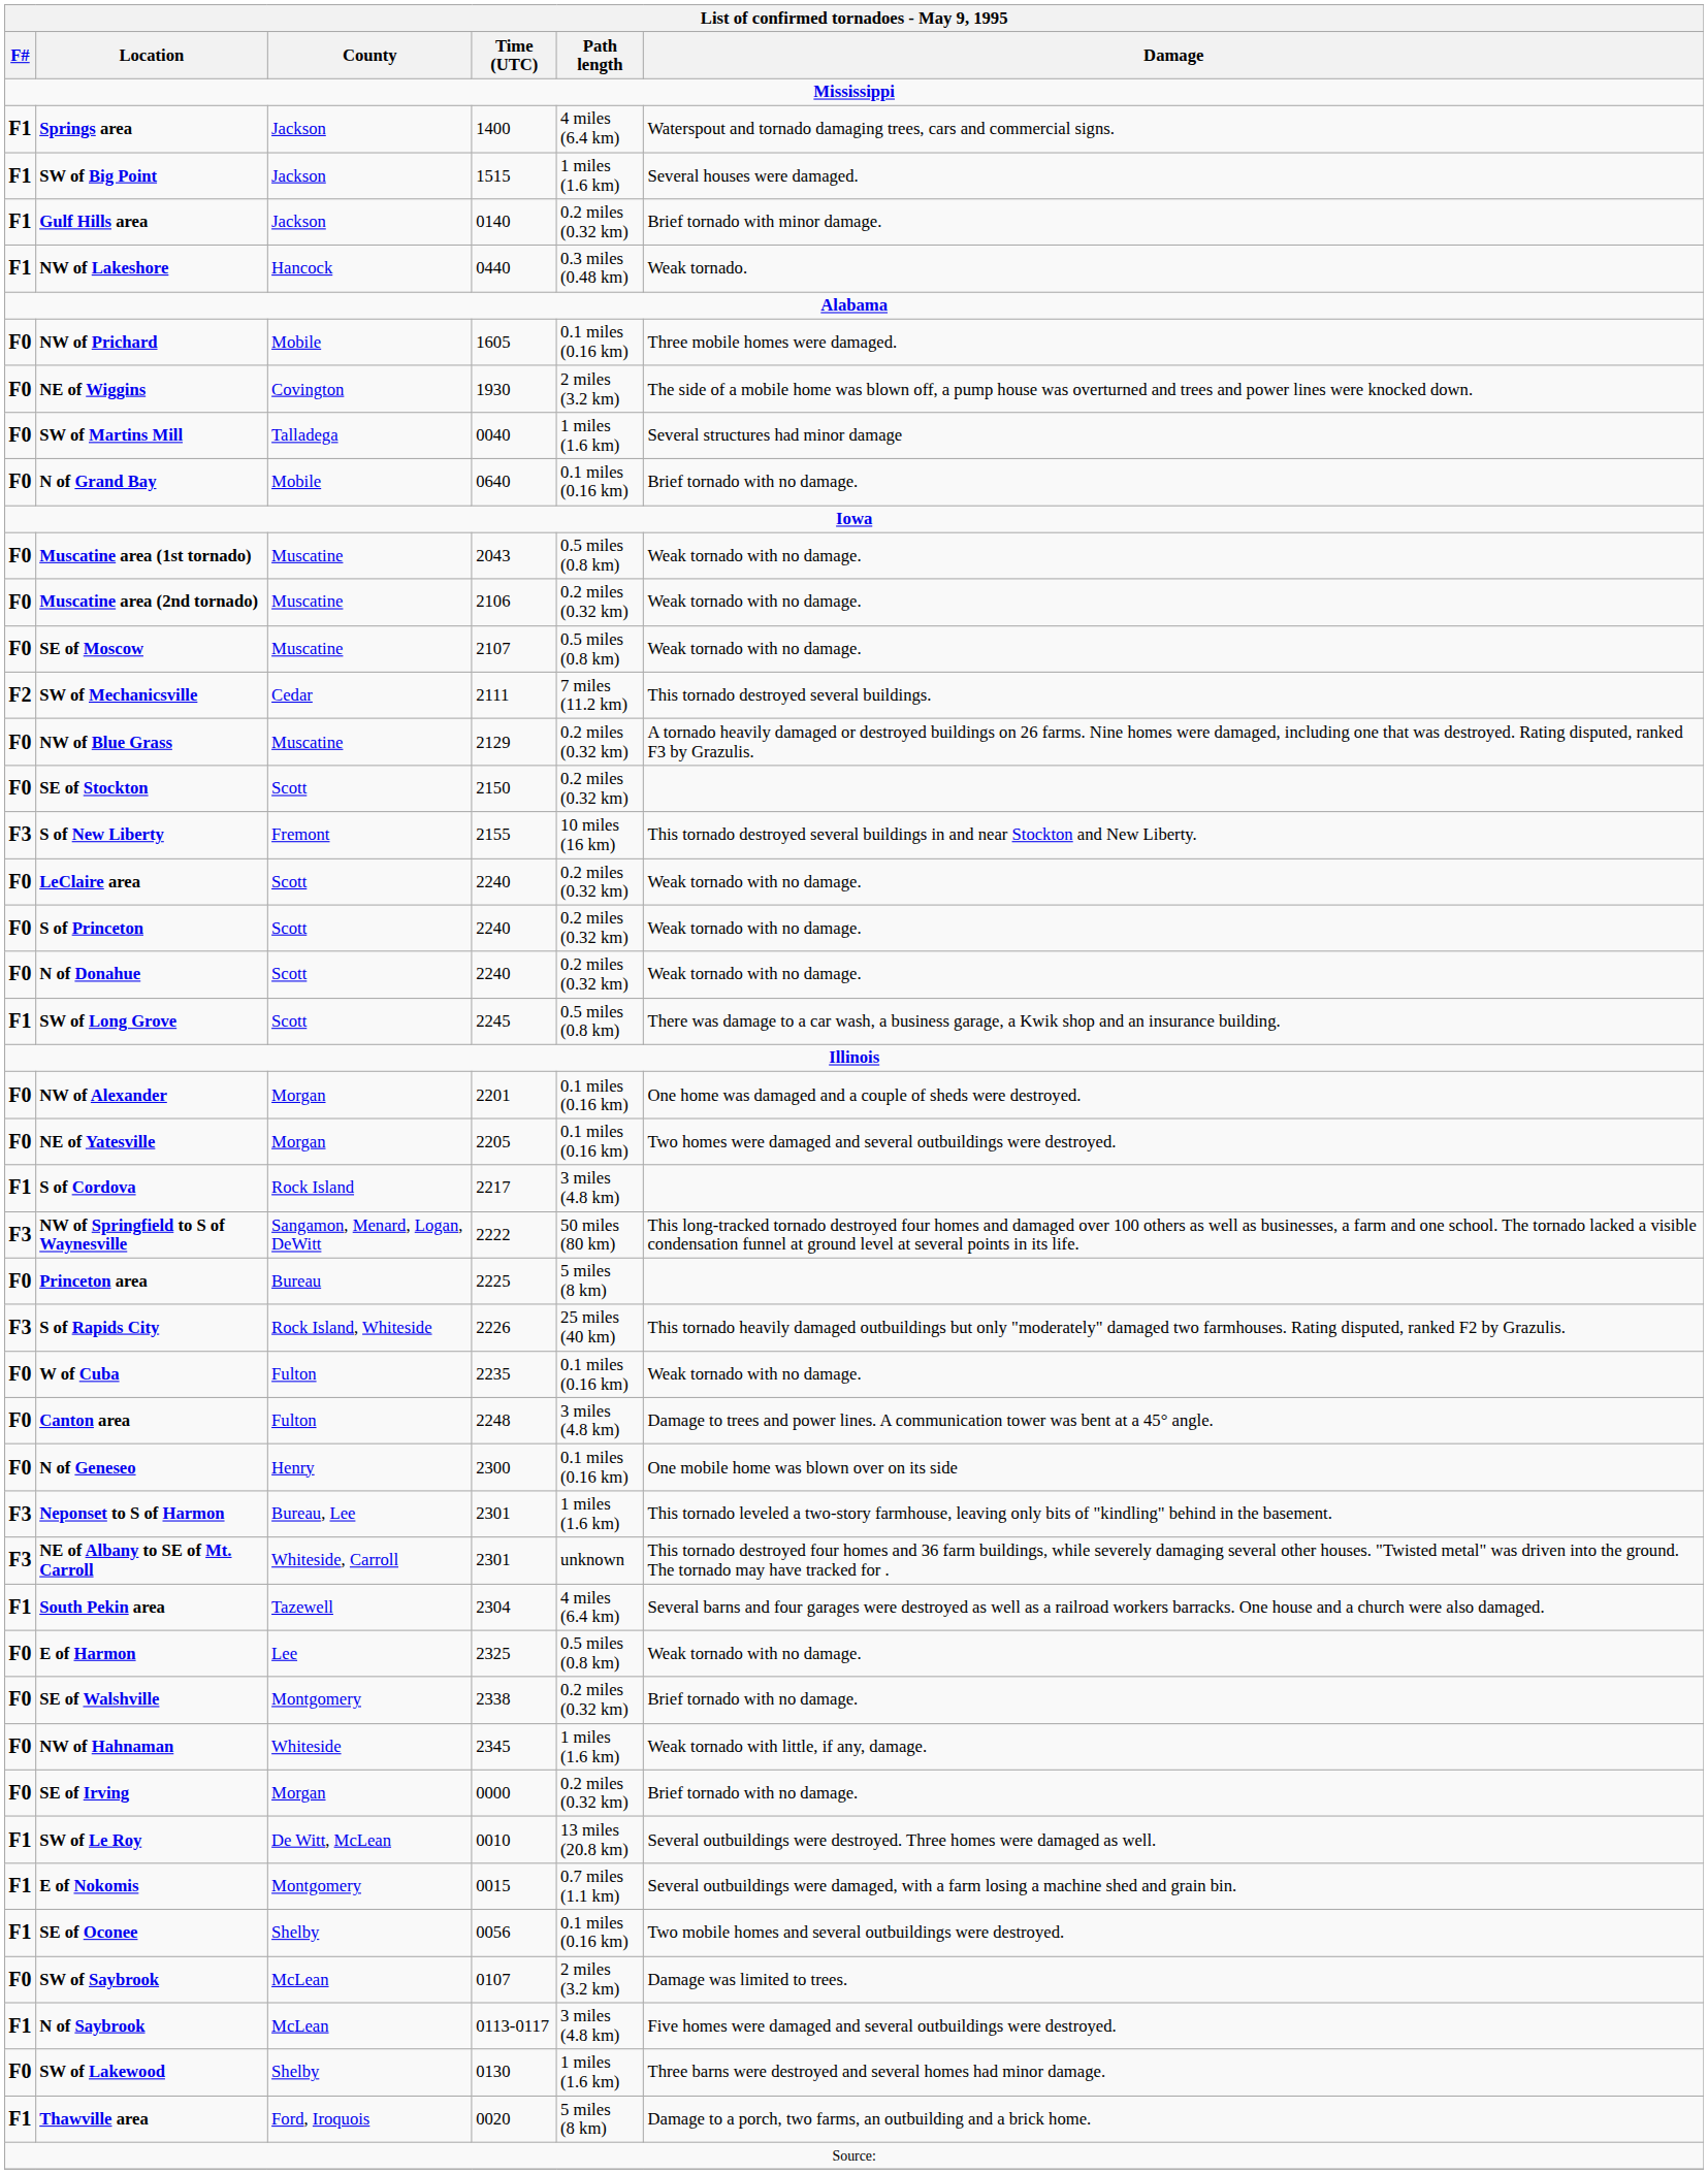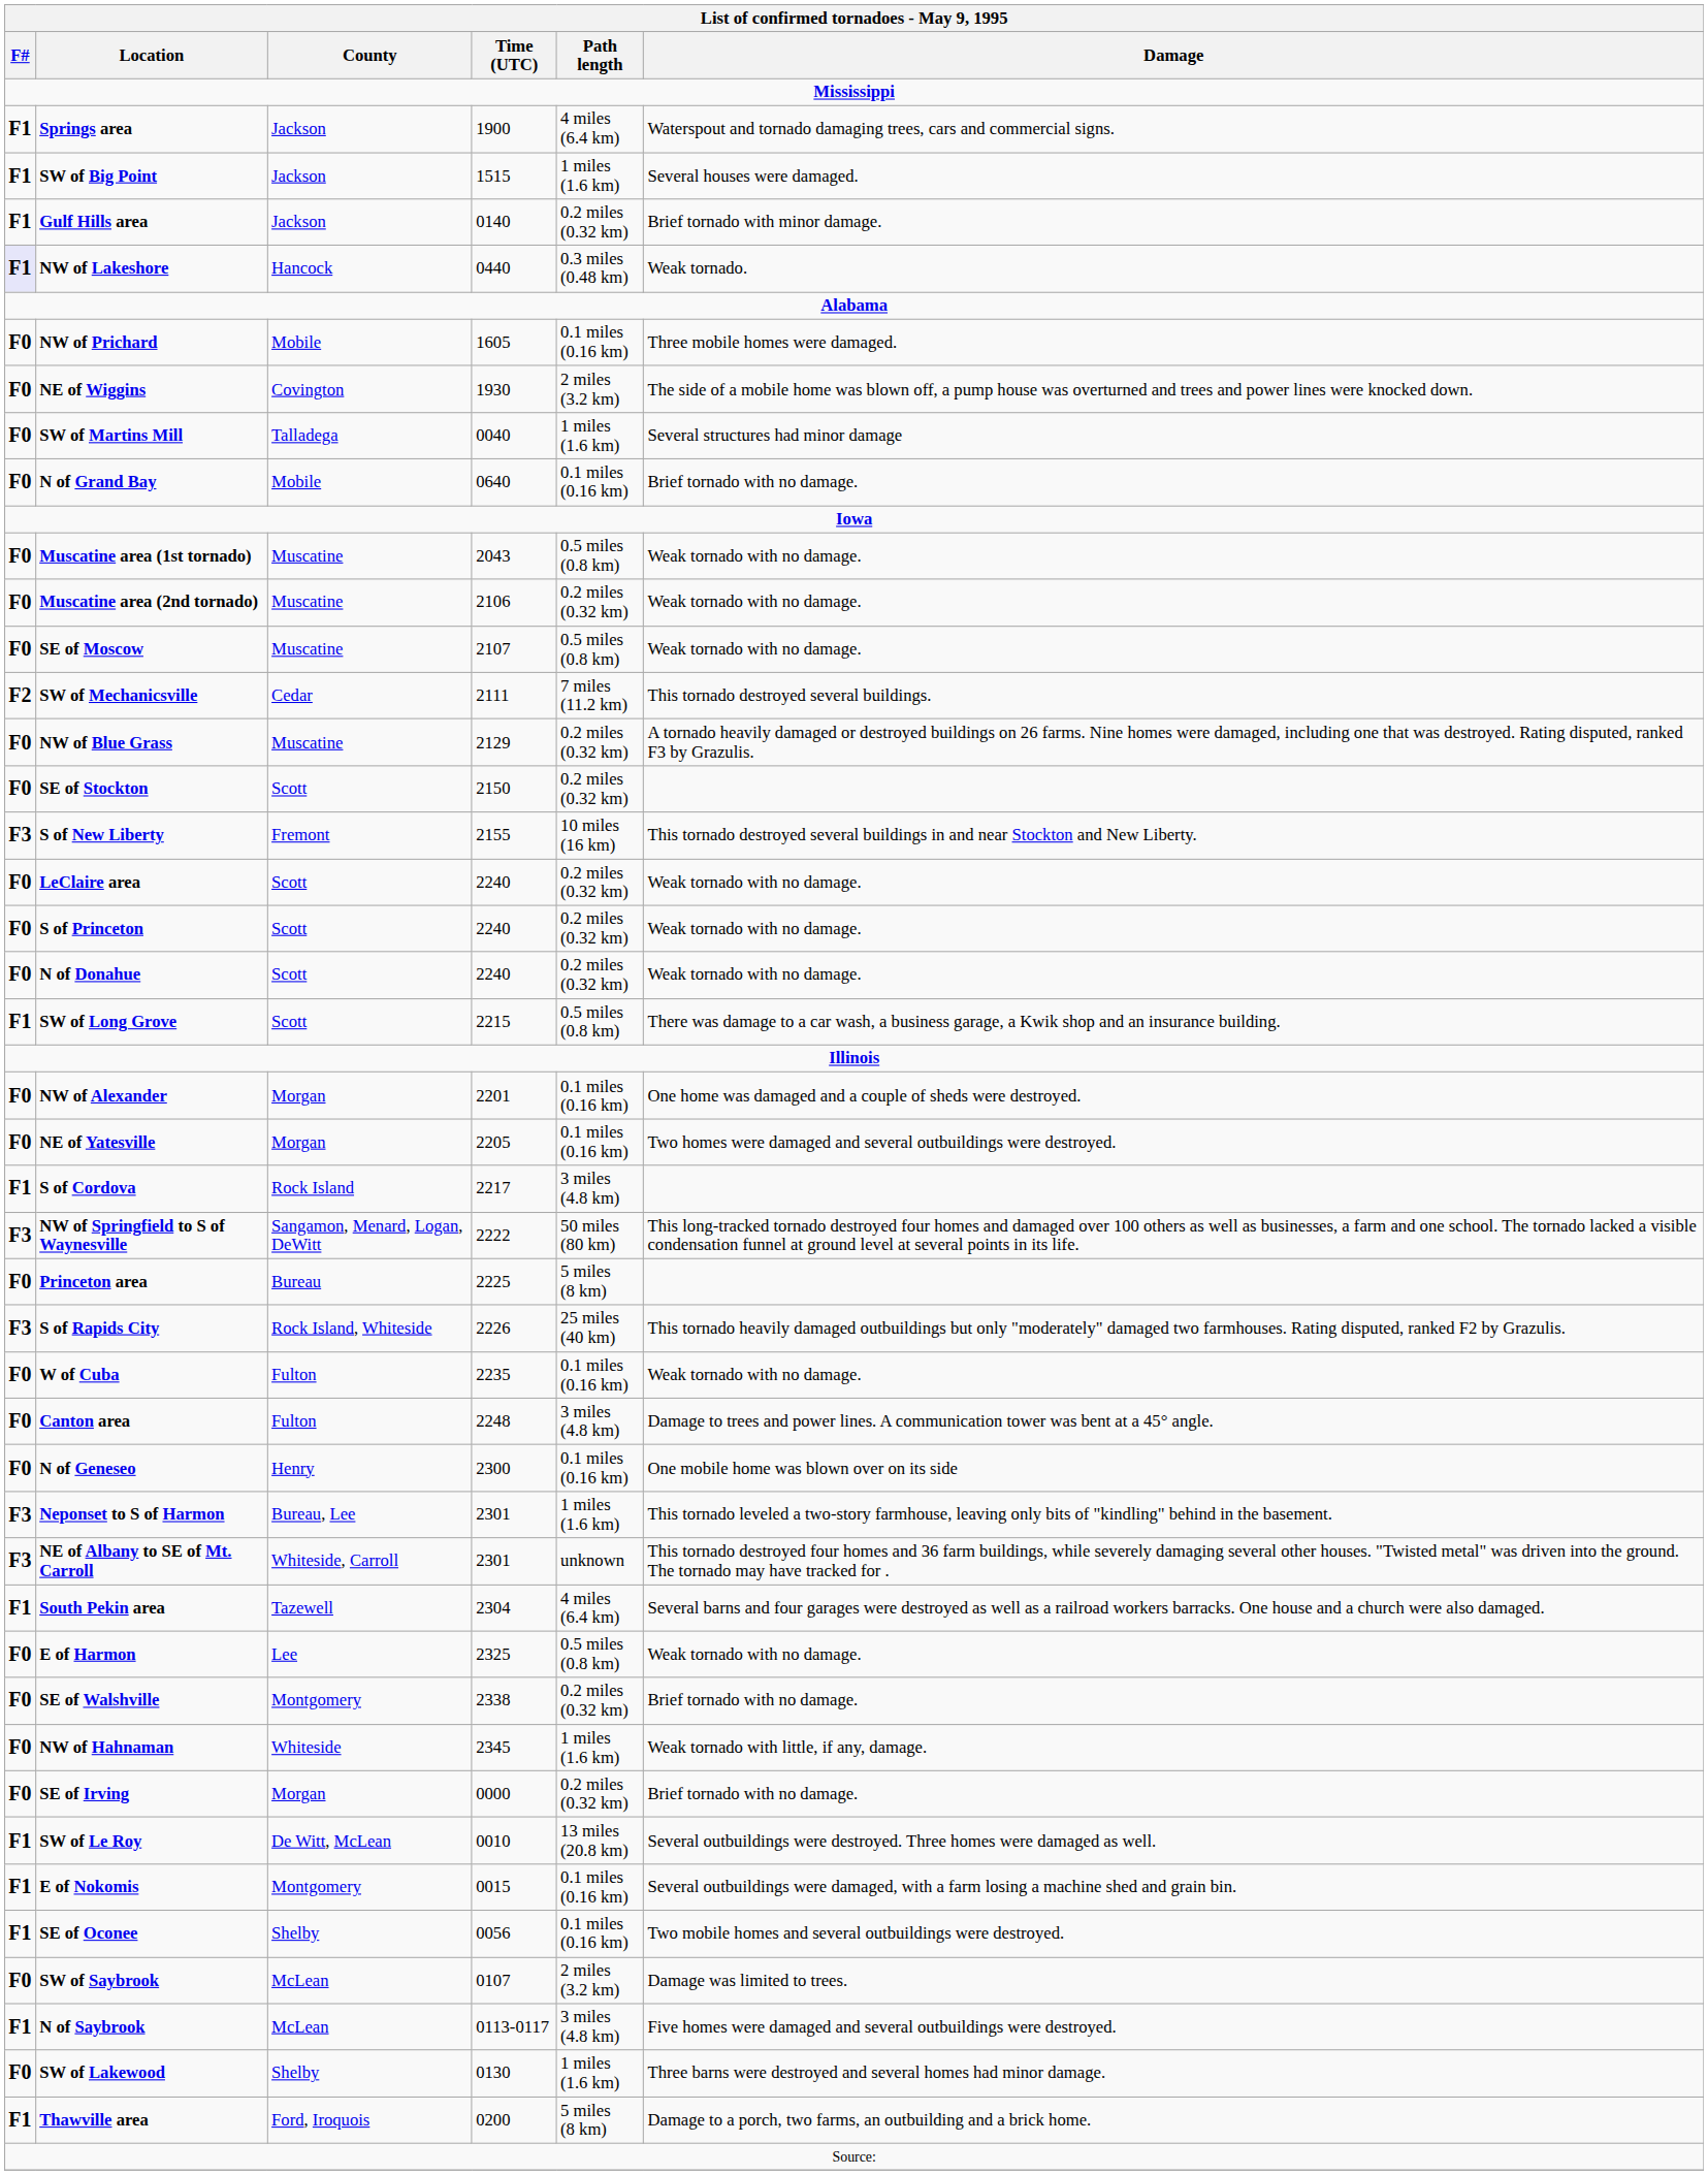Springs area | List of confirmed tornadoes - May 9, 1995 / Time (UTC): 1400 -> 1900
NW of Lakeshore | List of confirmed tornadoes - May 9, 1995 / F#: no background -> lavender background
SW of Long Grove | List of confirmed tornadoes - May 9, 1995 / Time (UTC): 2245 -> 2215
E of Nokomis | List of confirmed tornadoes - May 9, 1995 / Path length: 0.7 miles (1.1 km) -> 0.1 miles (0.16 km)
Thawville area | List of confirmed tornadoes - May 9, 1995 / Time (UTC): 0020 -> 0200
